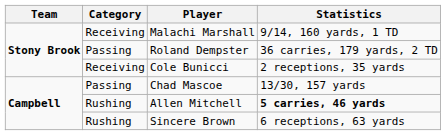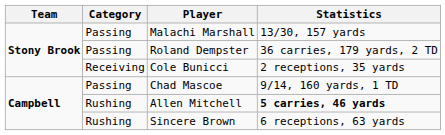Malachi Marshall | Category: Receiving -> Passing
Malachi Marshall | Statistics: 9/14, 160 yards, 1 TD -> 13/30, 157 yards
Chad Mascoe | Statistics: 13/30, 157 yards -> 9/14, 160 yards, 1 TD
